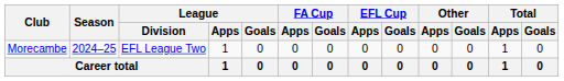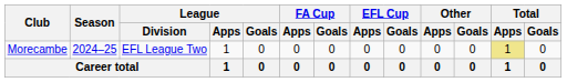Morecambe | Total / Apps: no background -> khaki background
